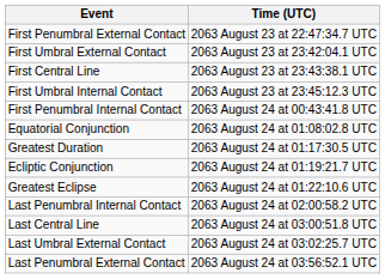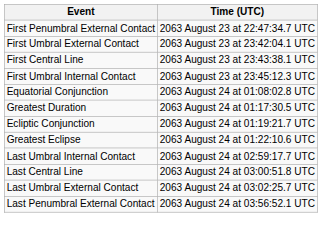- row: First Penumbral Internal Contact | 2063 August 24 at 00:43:41.8 UTC
- row: Last Penumbral Internal Contact | 2063 August 24 at 02:00:58.2 UTC
+ row: Last Umbral Internal Contact | 2063 August 24 at 02:59:17.7 UTC
